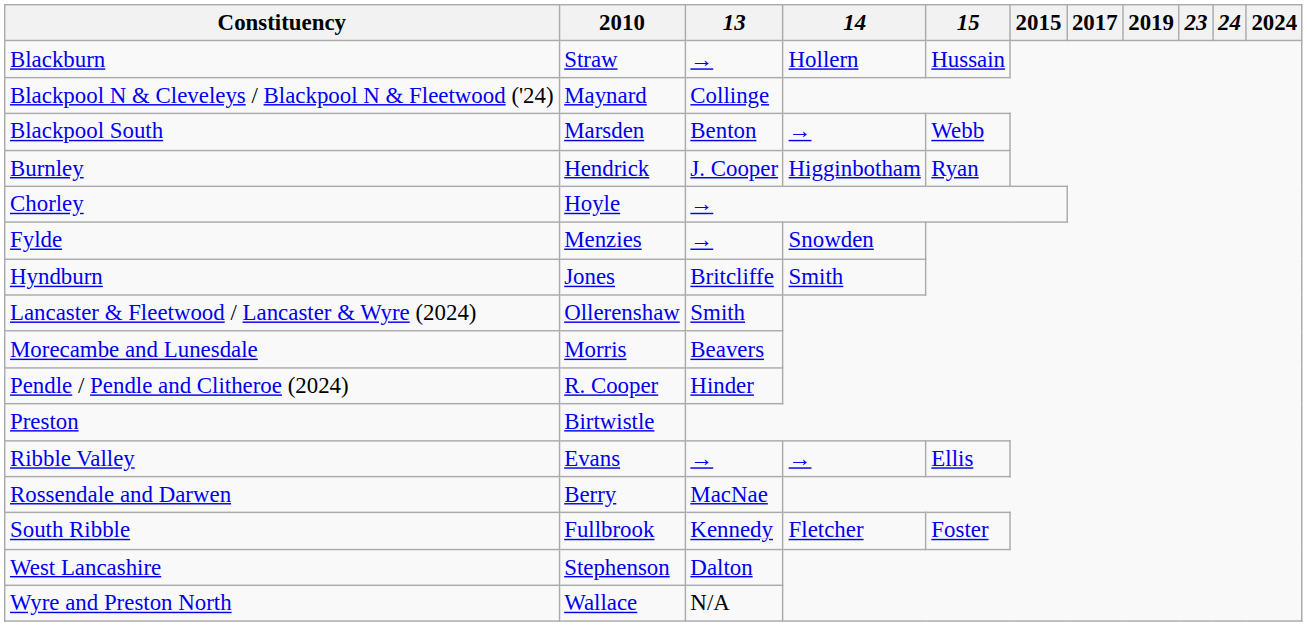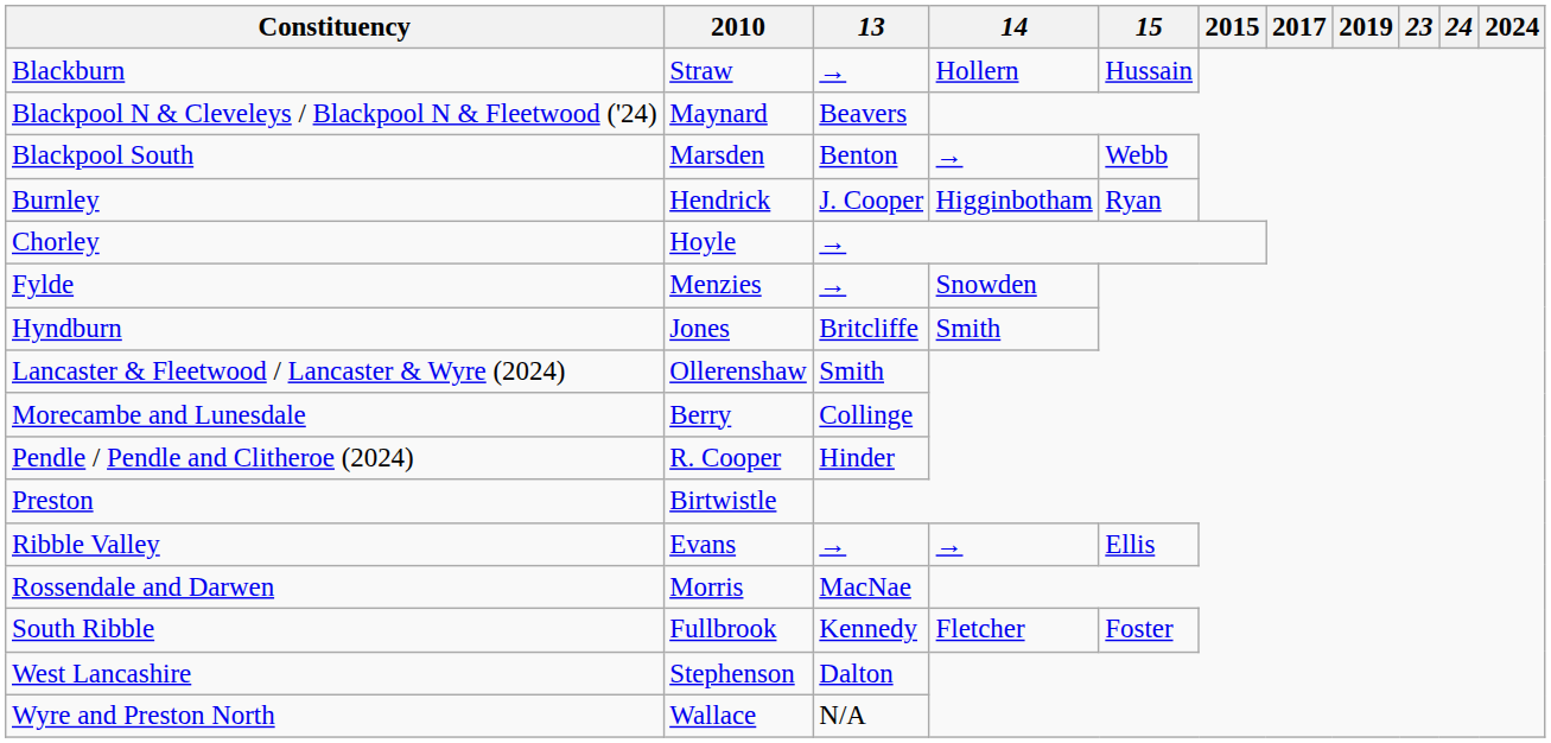Blackpool N & Cleveleys / Blackpool N & Fleetwood ('24) | 13: Collinge -> Beavers
Morecambe and Lunesdale | 2010: Morris -> Berry
Morecambe and Lunesdale | 13: Beavers -> Collinge
Rossendale and Darwen | 2010: Berry -> Morris
